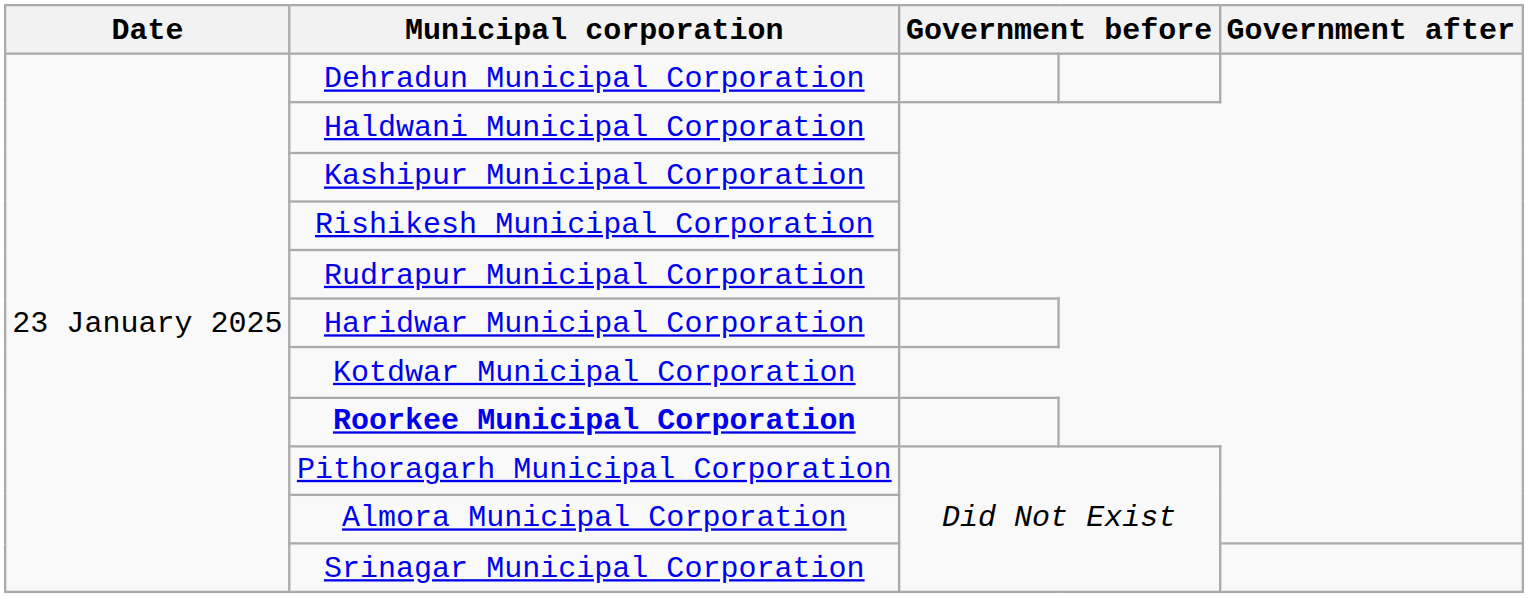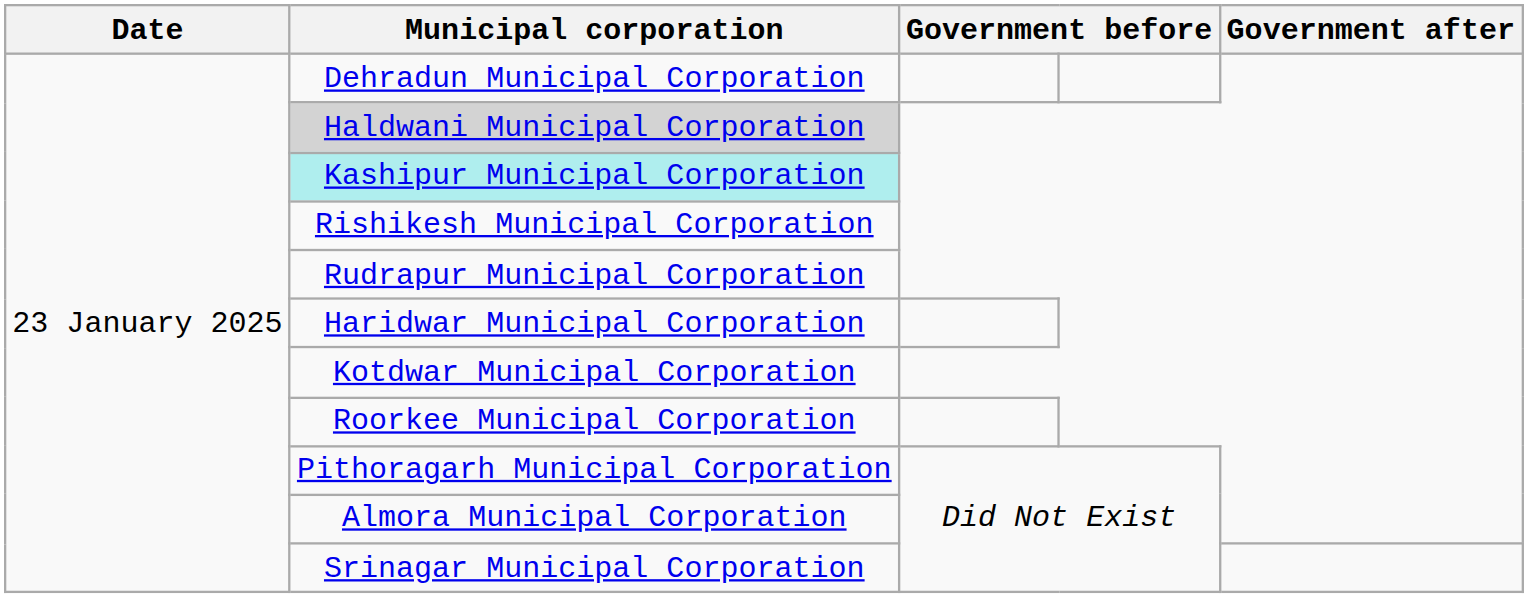Haldwani Municipal Corporation | Municipal corporation: no background -> lightgrey background
Kashipur Municipal Corporation | Municipal corporation: no background -> paleturquoise background
Roorkee Municipal Corporation | Municipal corporation: bold -> normal
